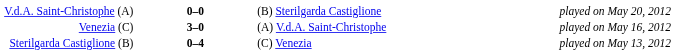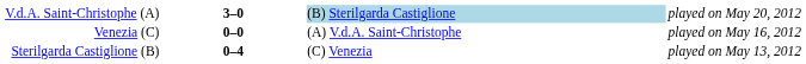V.d.A. Saint-Christophe (A) | column 2: 0–0 -> 3–0
V.d.A. Saint-Christophe (A) | column 3: no background -> lightblue background
Venezia (C) | column 2: 3–0 -> 0–0
